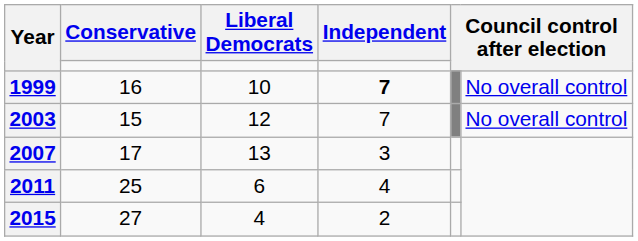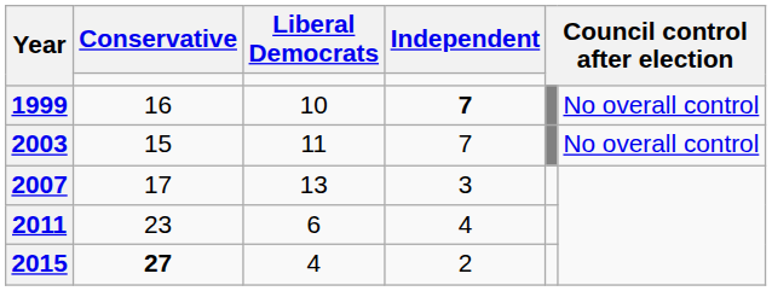2003 | Liberal Democrats: 12 -> 11
2011 | Conservative: 25 -> 23
2015 | Conservative: normal -> bold
